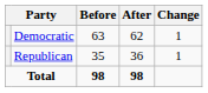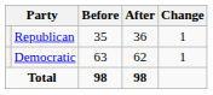rows swapped: Democratic <-> Republican
